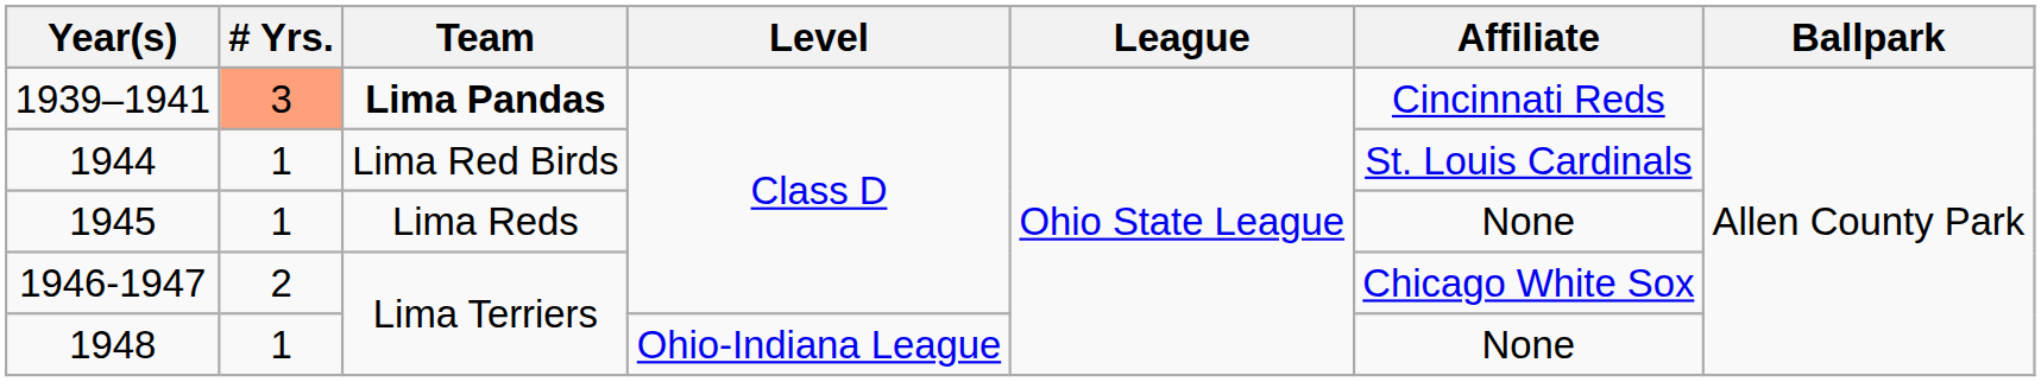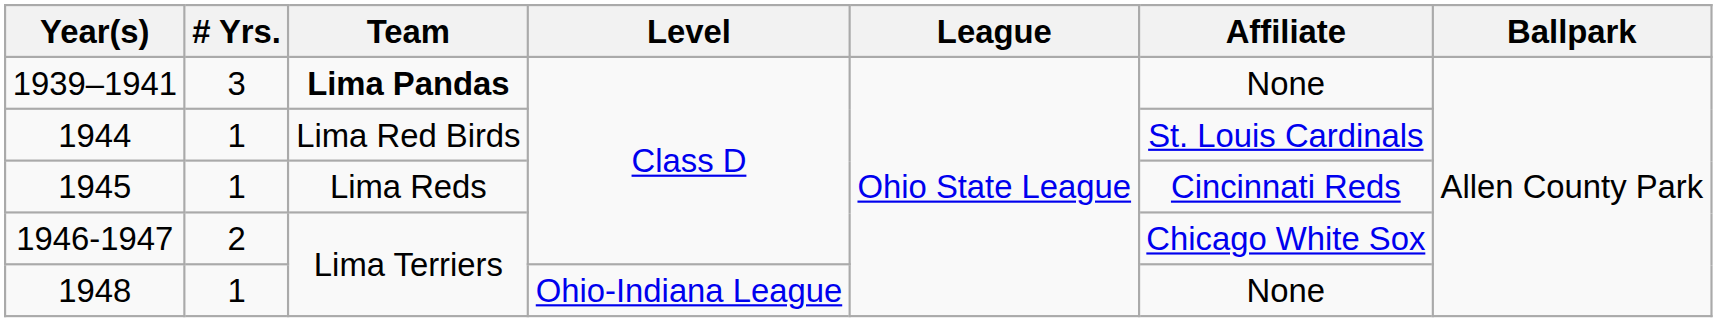1939–1941 | # Yrs.: lightsalmon background -> no background
1939–1941 | Affiliate: Cincinnati Reds -> None
1945 | Affiliate: None -> Cincinnati Reds
